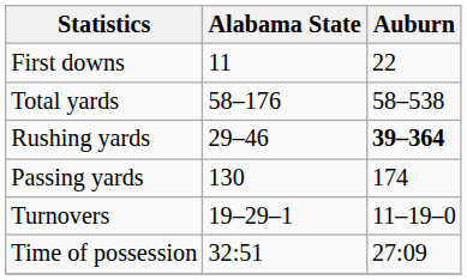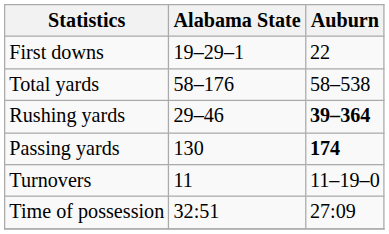First downs | Alabama State: 11 -> 19–29–1
Passing yards | Auburn: normal -> bold
Turnovers | Alabama State: 19–29–1 -> 11
